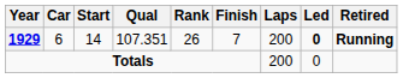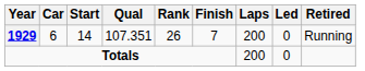1929 | Led: bold -> normal
1929 | Retired: bold -> normal
